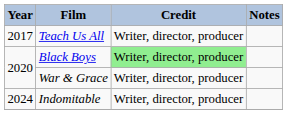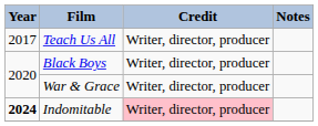Black Boys | Credit: lightgreen background -> no background
Indomitable | Year: normal -> bold
Indomitable | Credit: no background -> pink background
